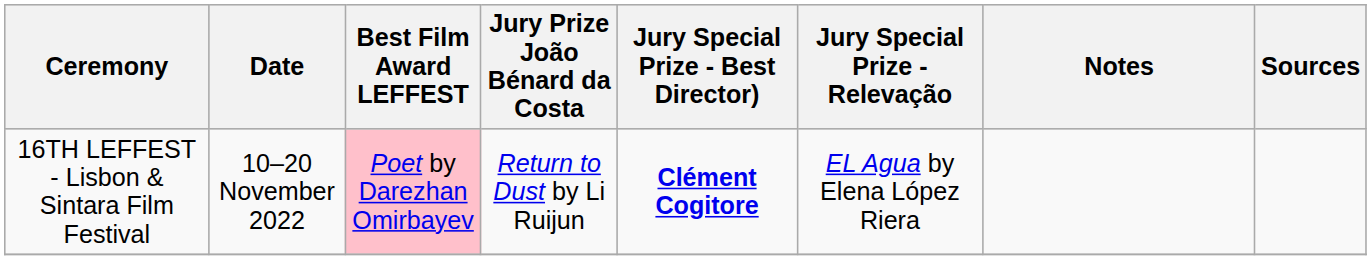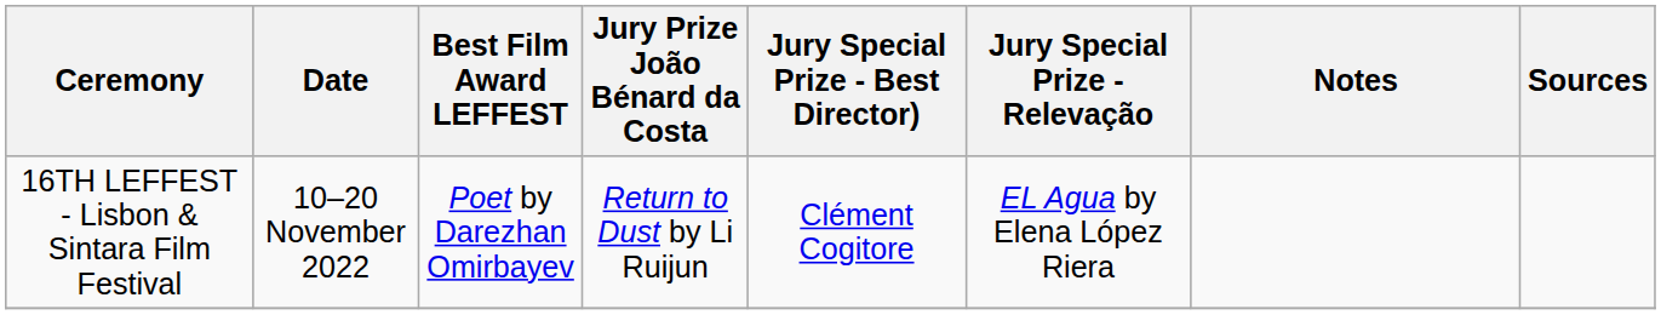16TH LEFFEST - Lisbon & Sintara Film Festival | Best Film Award LEFFEST: pink background -> no background
16TH LEFFEST - Lisbon & Sintara Film Festival | Jury Special Prize - Best Director): bold -> normal
